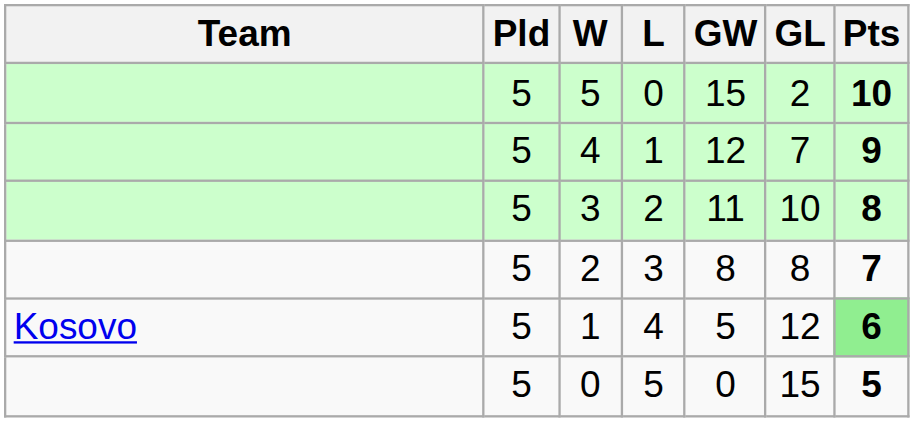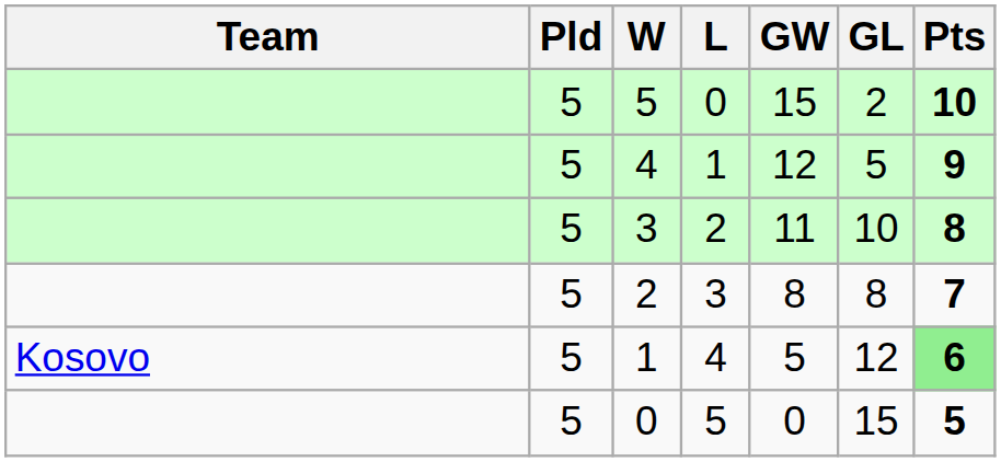row 3 | GL: 7 -> 5
